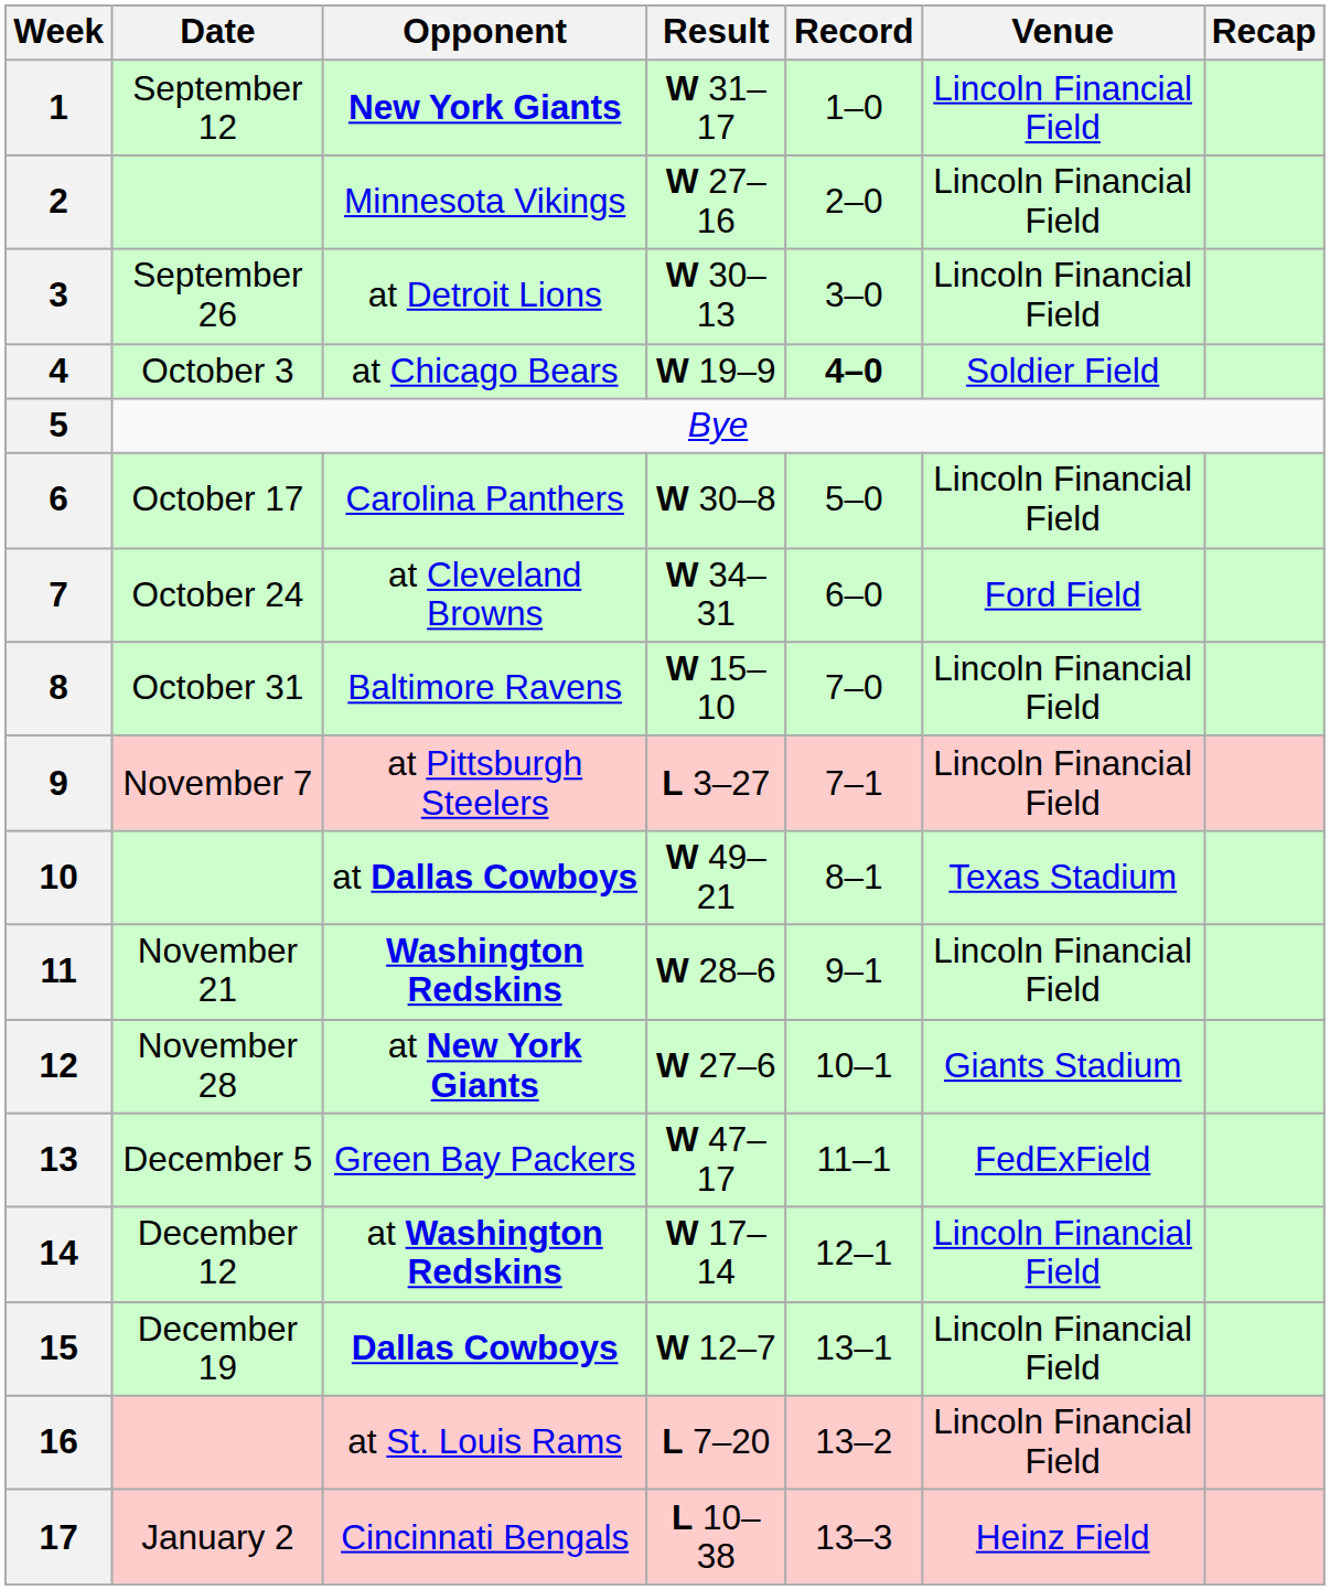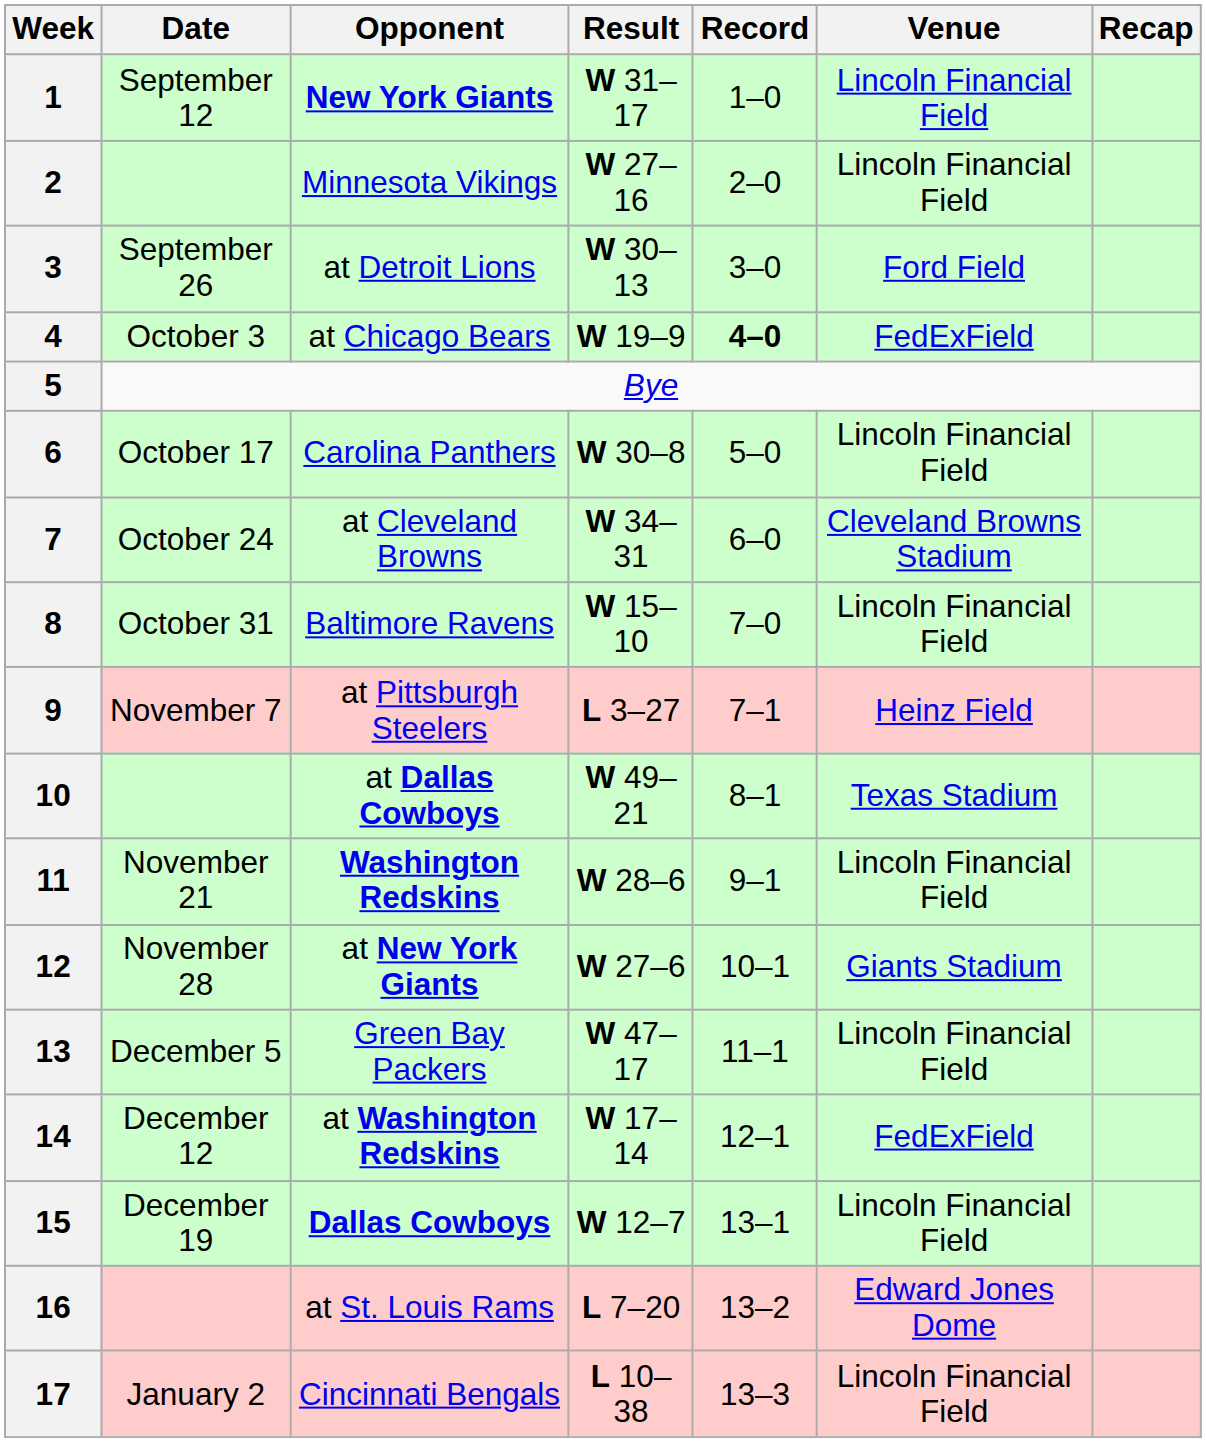3 | Venue: Lincoln Financial Field -> Ford Field
4 | Venue: Soldier Field -> FedExField
7 | Venue: Ford Field -> Cleveland Browns Stadium
9 | Venue: Lincoln Financial Field -> Heinz Field
13 | Venue: FedExField -> Lincoln Financial Field
14 | Venue: Lincoln Financial Field -> FedExField
16 | Venue: Lincoln Financial Field -> Edward Jones Dome
17 | Venue: Heinz Field -> Lincoln Financial Field
